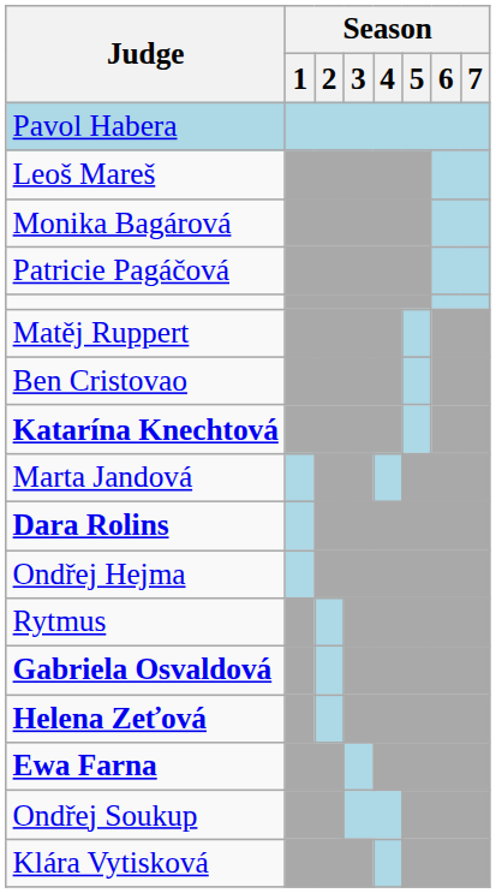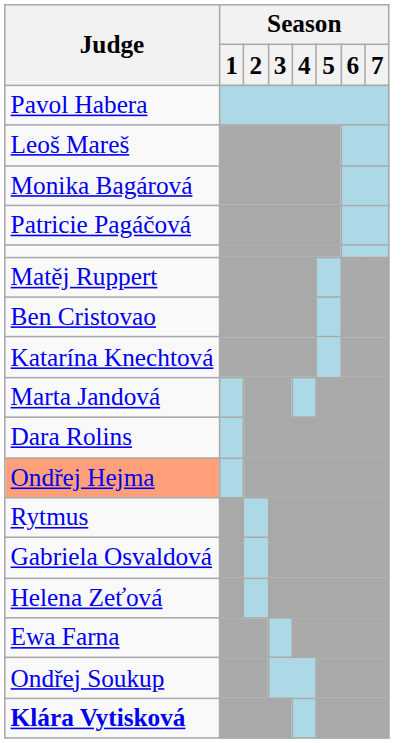Pavol Habera | Judge: lightblue background -> no background
Katarína Knechtová | Judge: bold -> normal
Dara Rolins | Judge: bold -> normal
Ondřej Hejma | Judge: no background -> lightsalmon background
Gabriela Osvaldová | Judge: bold -> normal
Helena Zeťová | Judge: bold -> normal
Ewa Farna | Judge: bold -> normal
Klára Vytisková | Judge: normal -> bold
